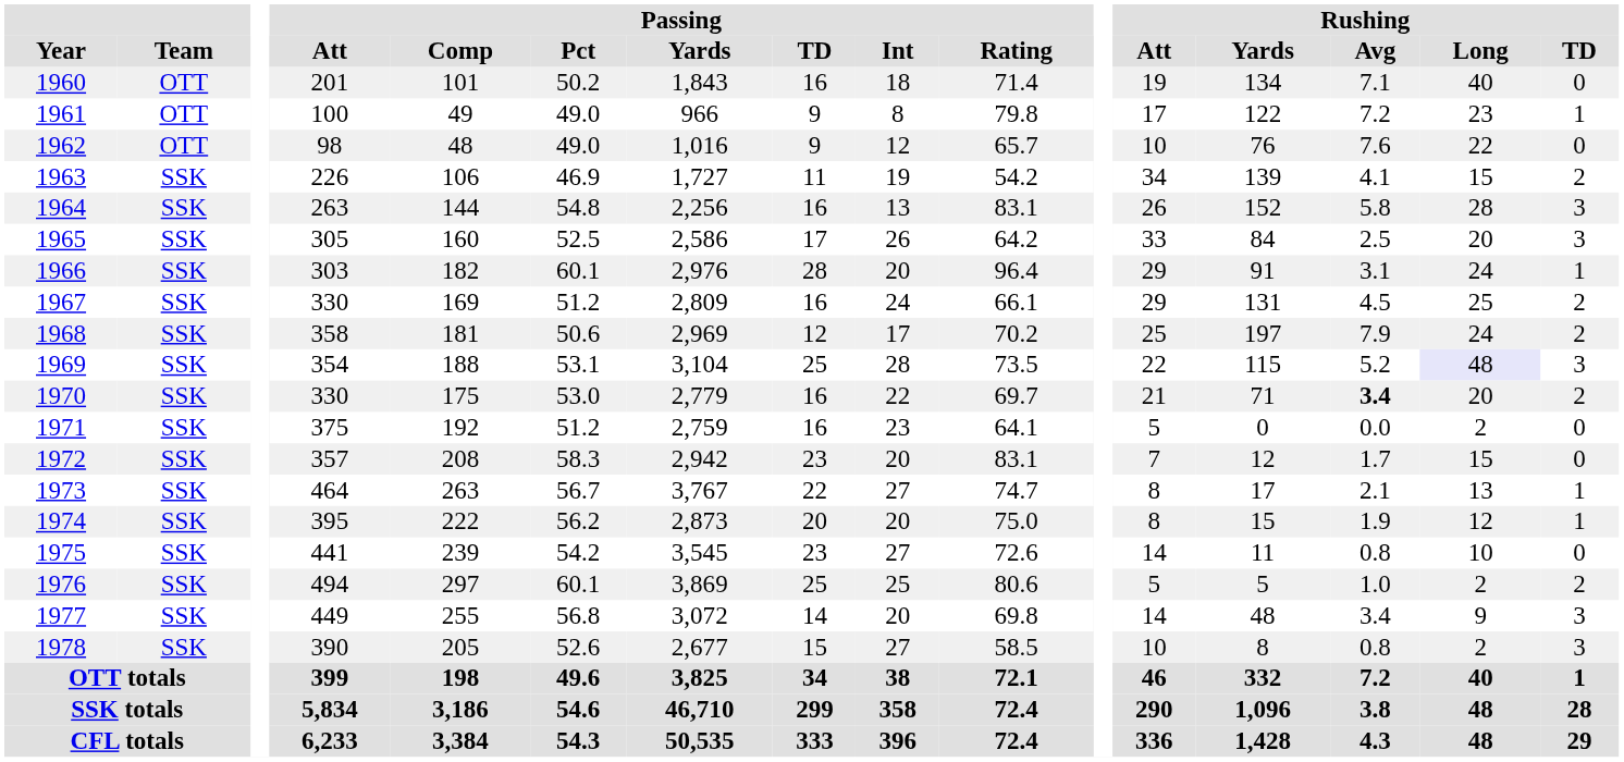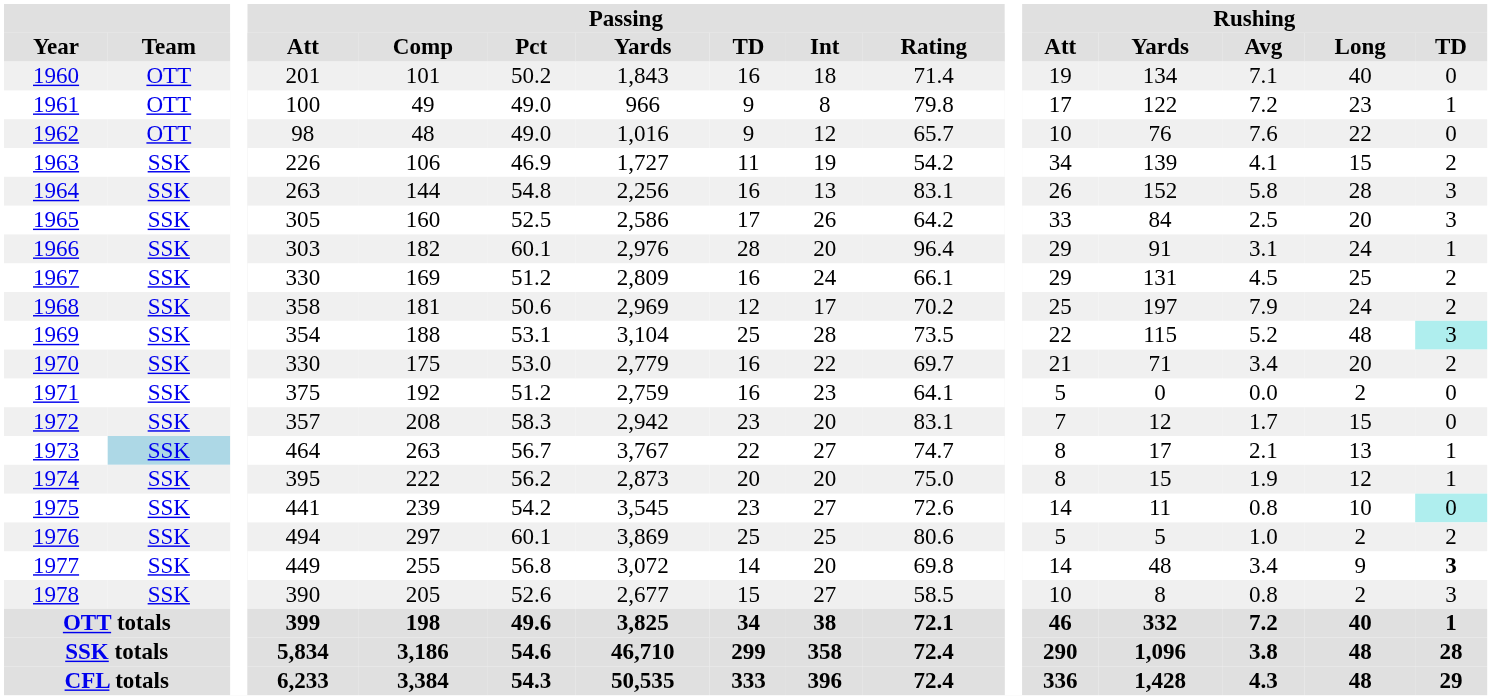1969 | Rushing / Long: lavender background -> no background
1969 | Rushing / TD: no background -> paleturquoise background
1970 | Rushing / Avg: bold -> normal
1973 | Team: no background -> lightblue background
1975 | Rushing / TD: no background -> paleturquoise background
1977 | Rushing / TD: normal -> bold
